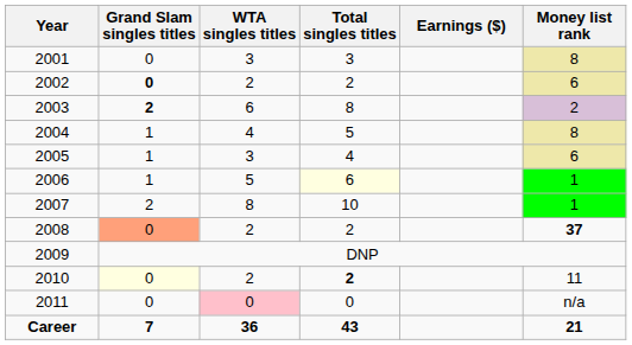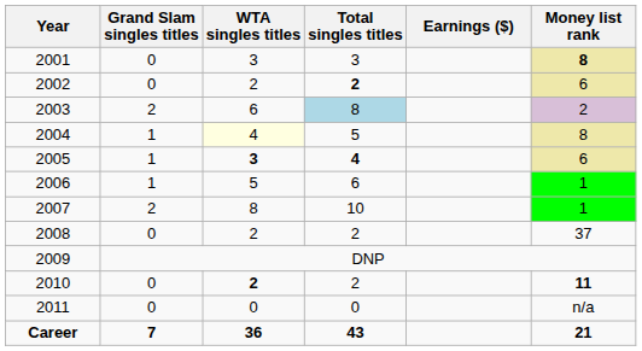2001 | Money list rank: normal -> bold
2002 | Grand Slam singles titles: bold -> normal
2002 | Total singles titles: normal -> bold
2003 | Grand Slam singles titles: bold -> normal
2003 | Total singles titles: no background -> lightblue background
2004 | WTA singles titles: no background -> lightyellow background
2005 | WTA singles titles: normal -> bold
2005 | Total singles titles: normal -> bold
2006 | Total singles titles: lightyellow background -> no background
2008 | Grand Slam singles titles: lightsalmon background -> no background
2008 | Money list rank: bold -> normal
2010 | Grand Slam singles titles: lightyellow background -> no background
2010 | WTA singles titles: normal -> bold
2010 | Total singles titles: bold -> normal
2010 | Money list rank: normal -> bold
2011 | WTA singles titles: pink background -> no background
